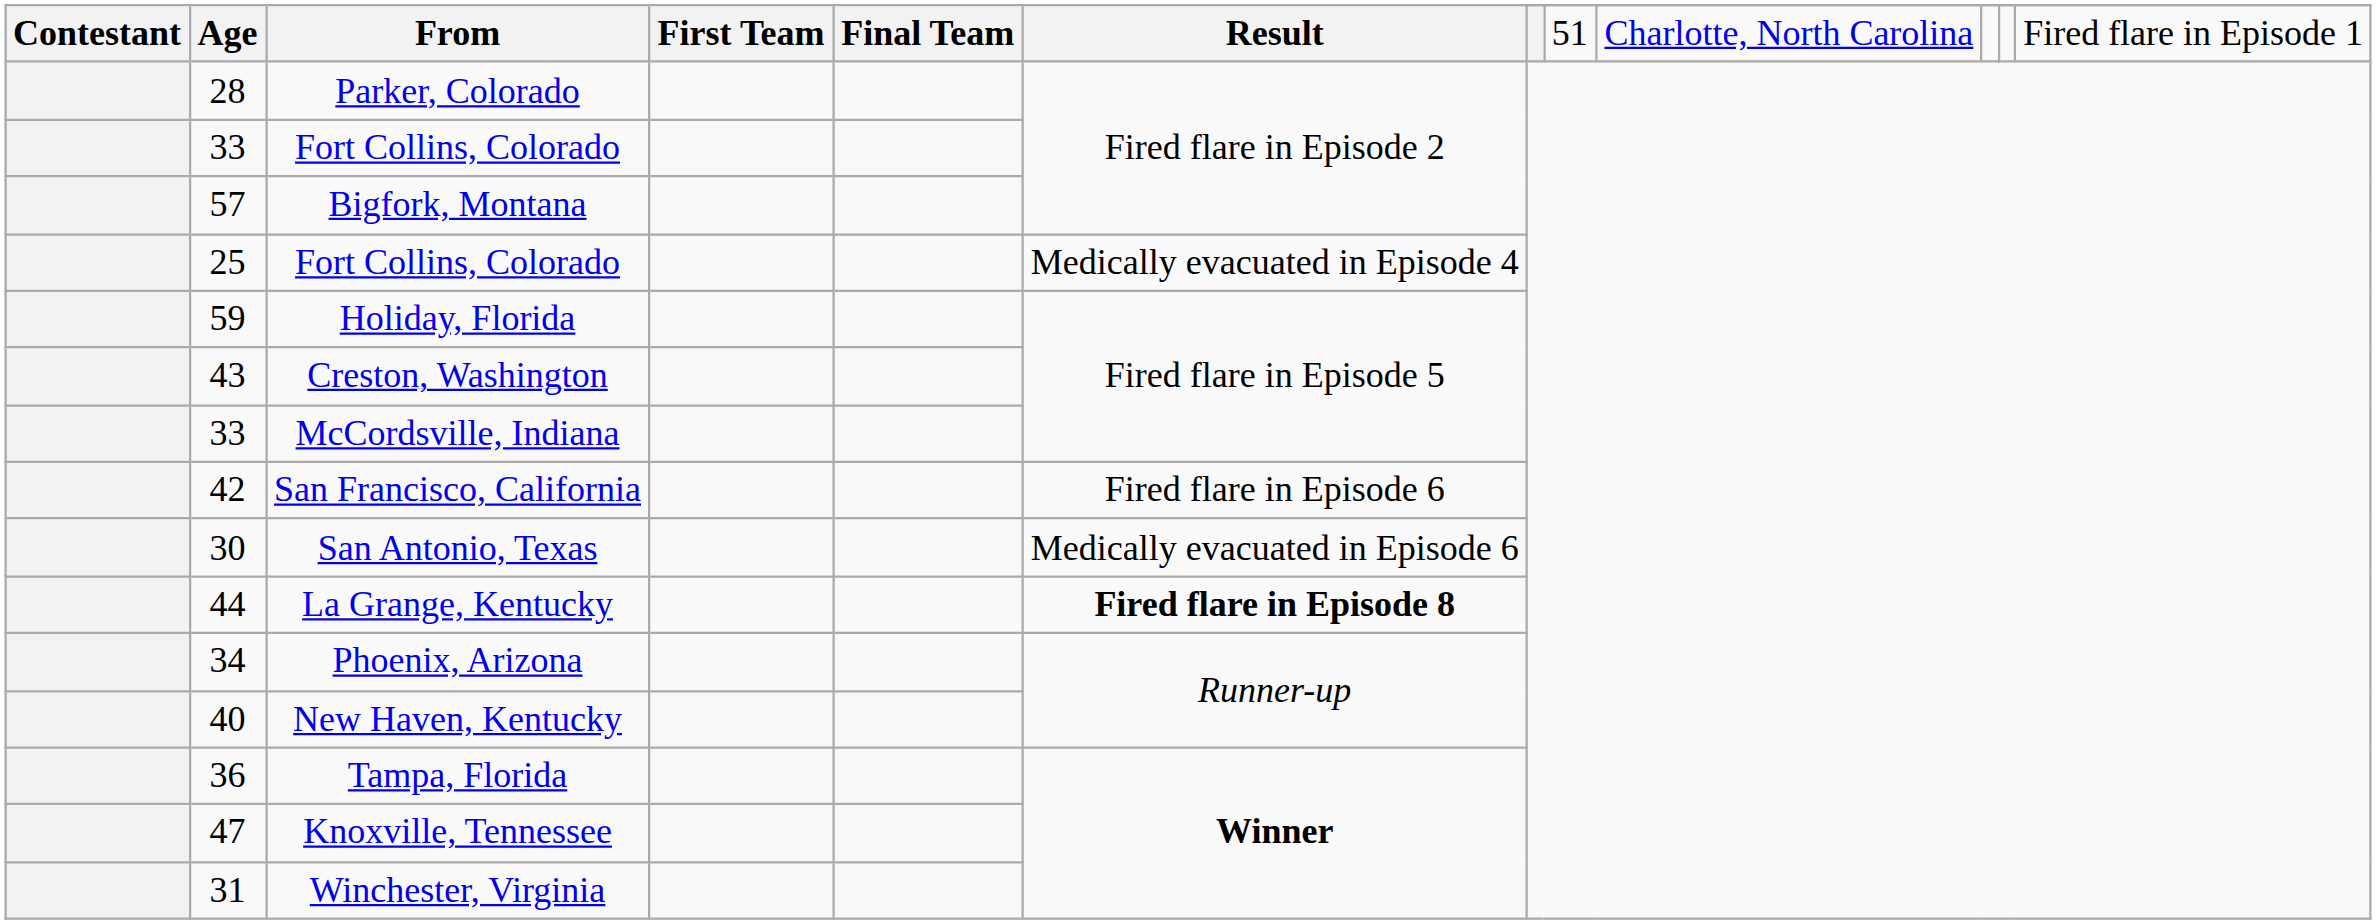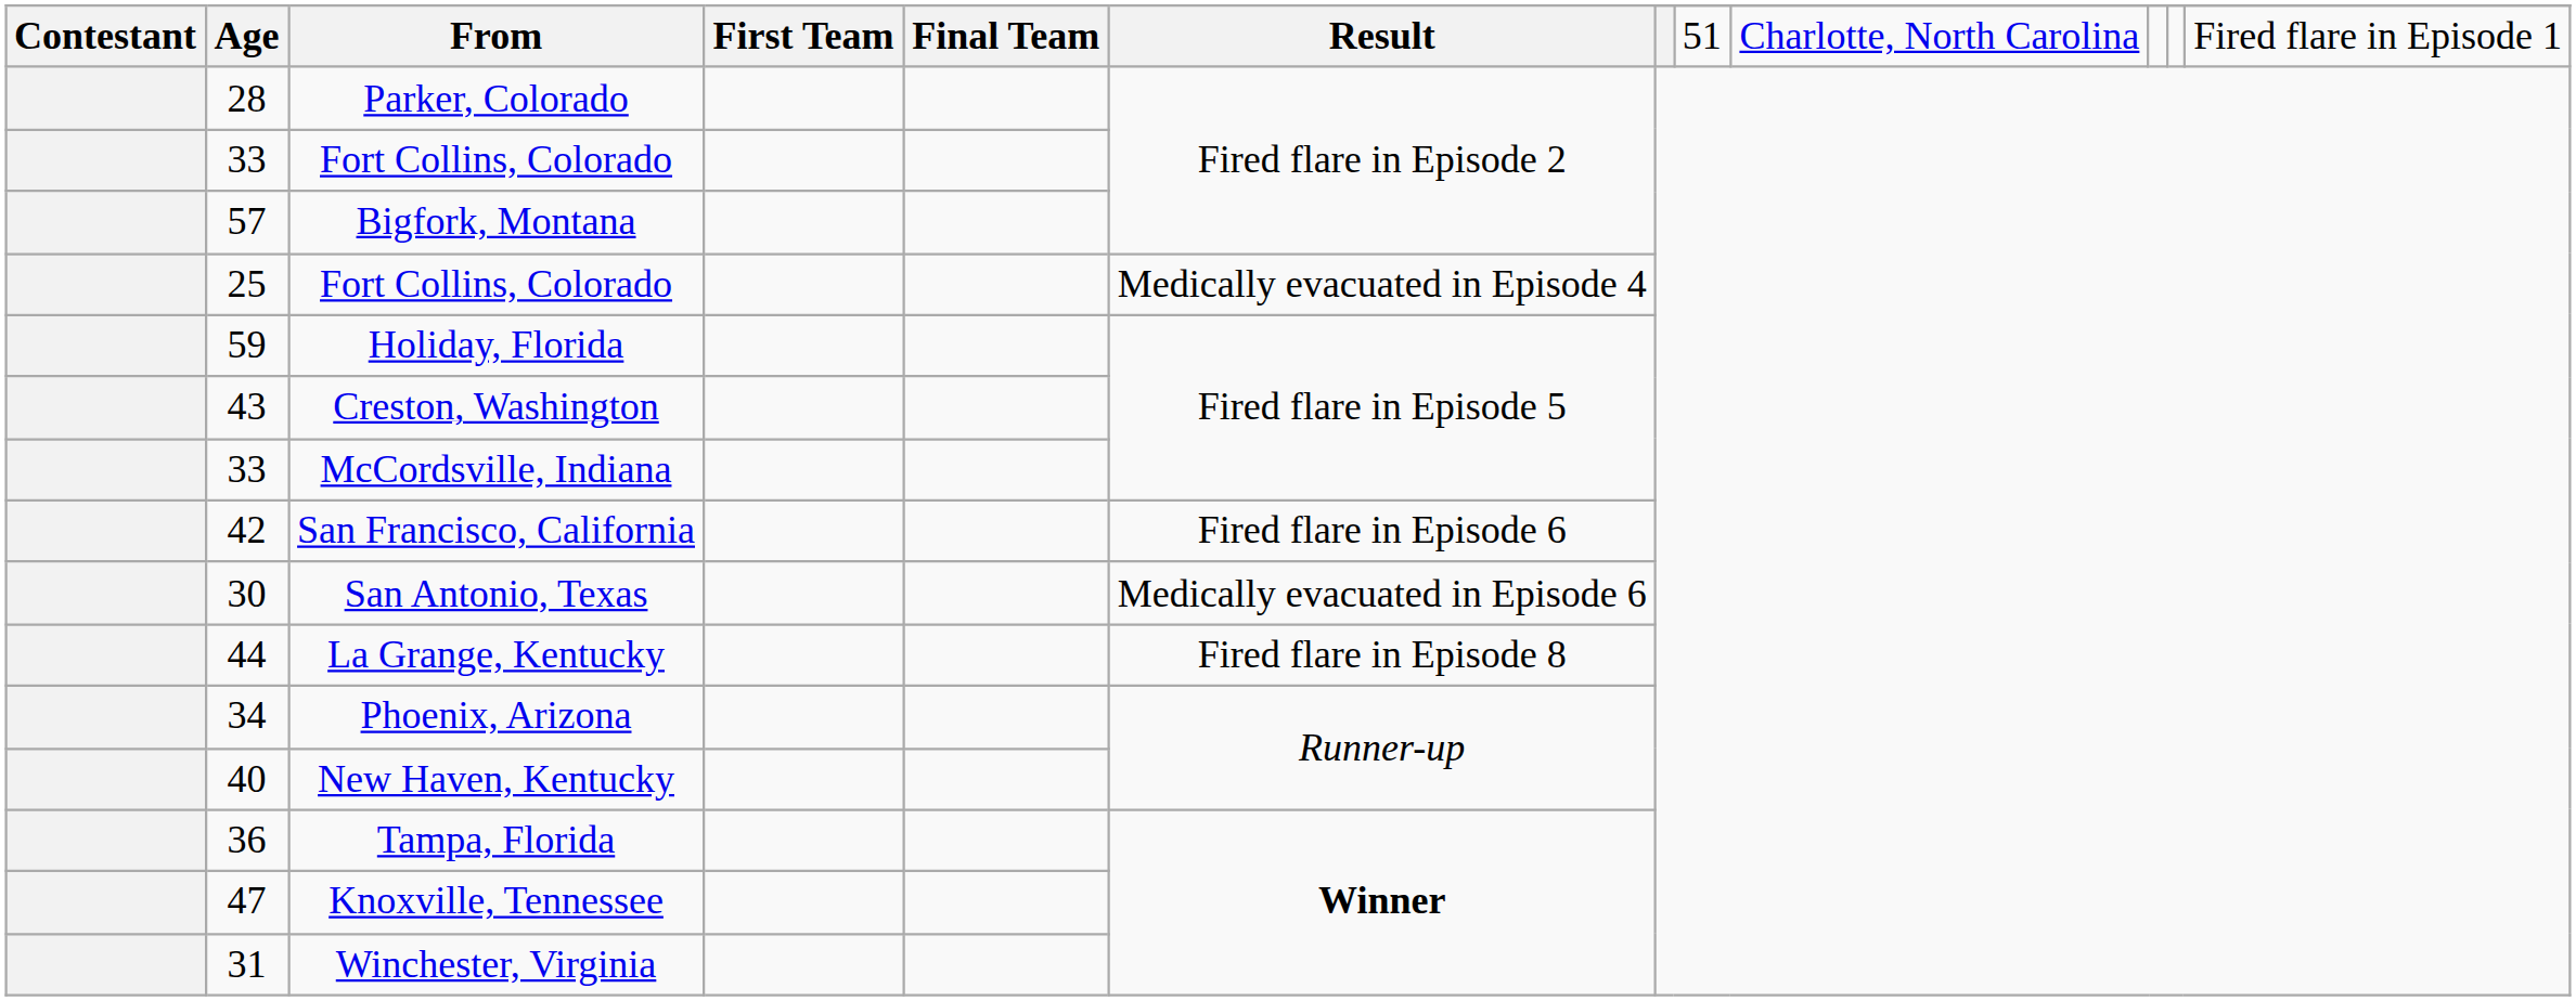La Grange, Kentucky | Result: bold -> normal
